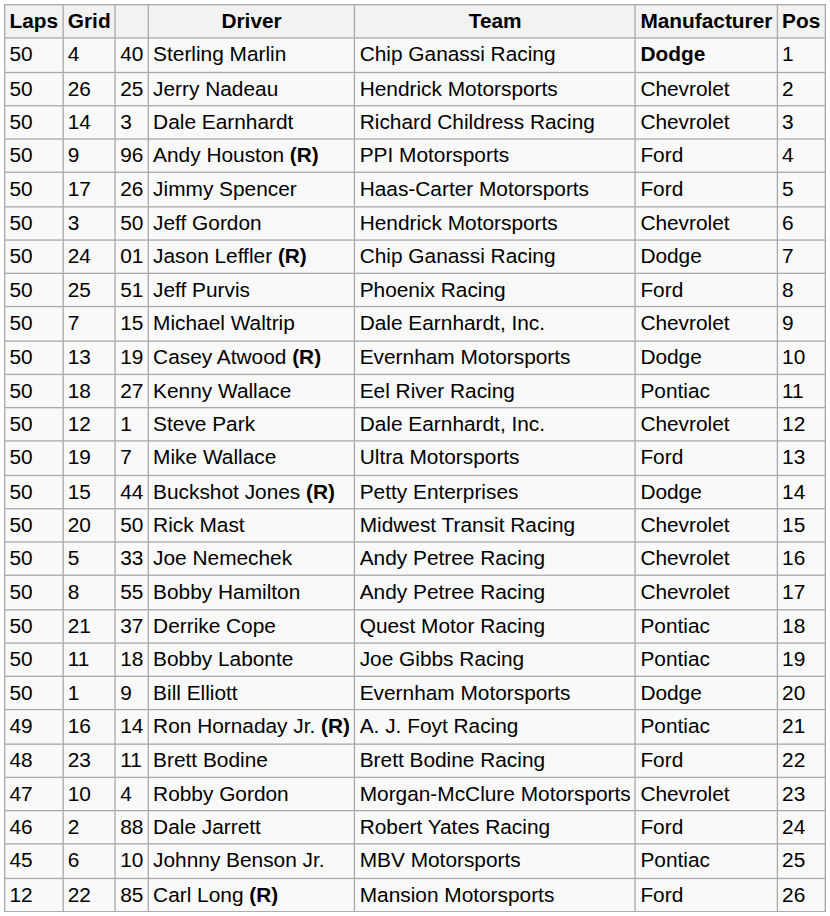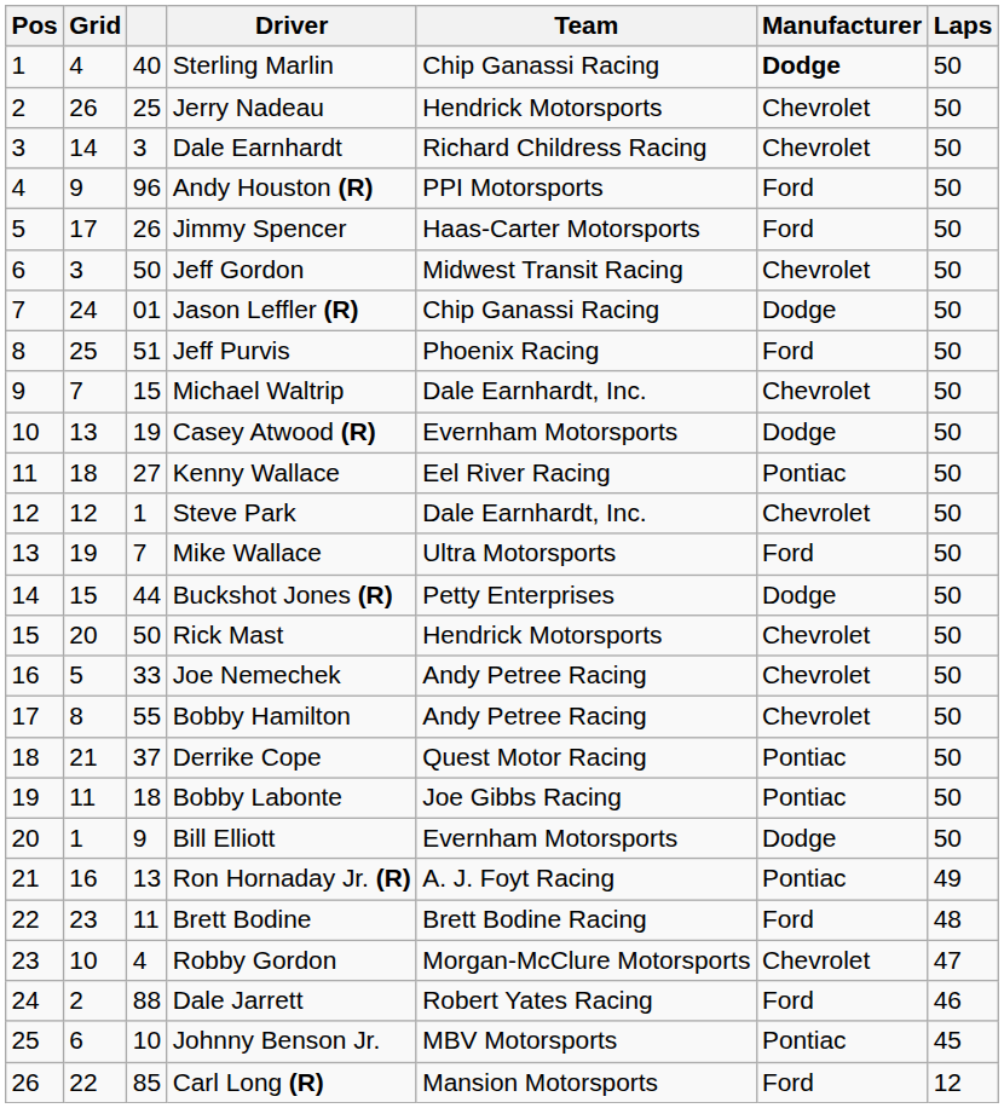columns swapped: Pos <-> Laps
Jeff Gordon | Team: Hendrick Motorsports -> Midwest Transit Racing
Rick Mast | Team: Midwest Transit Racing -> Hendrick Motorsports
Ron Hornaday Jr. (R) | column 3: 14 -> 13
